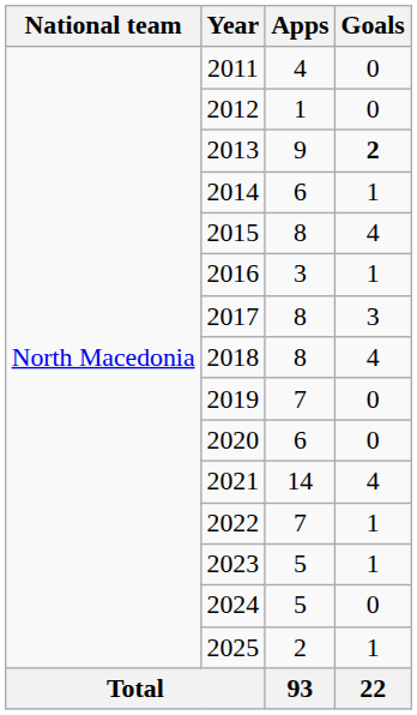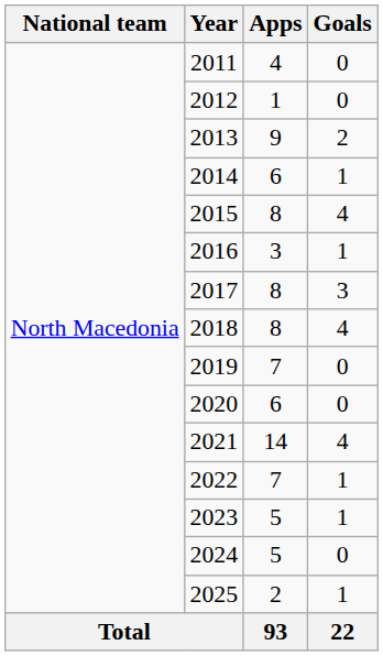2013 | Goals: bold -> normal
